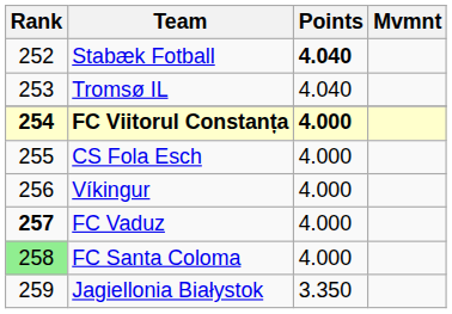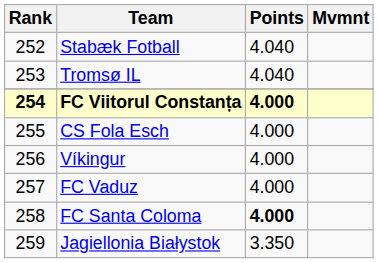Stabæk Fotball | Points: bold -> normal
FC Vaduz | Rank: bold -> normal
FC Santa Coloma | Rank: lightgreen background -> no background
FC Santa Coloma | Points: normal -> bold
